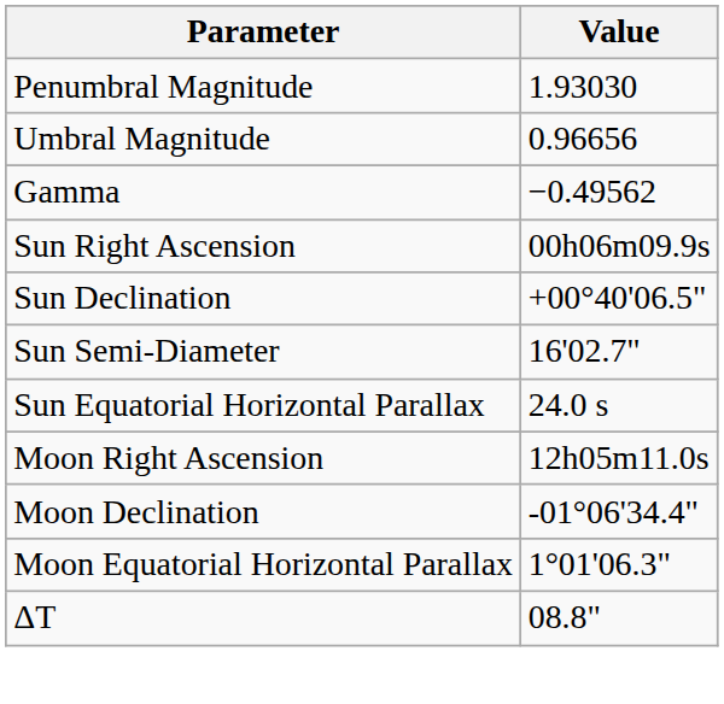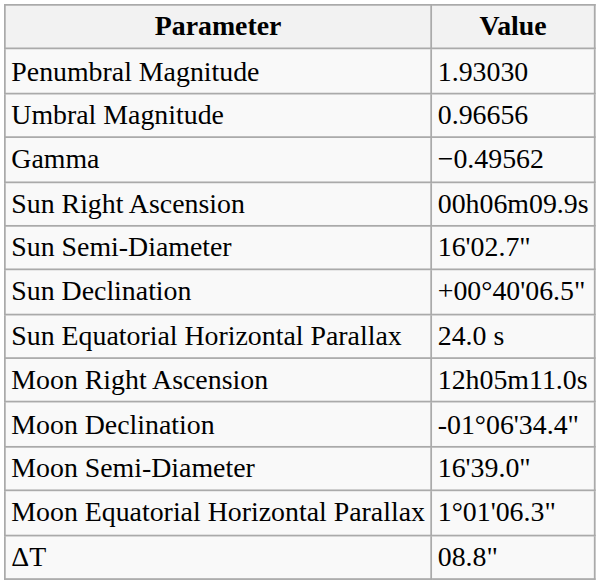rows swapped: Sun Declination <-> Sun Semi-Diameter
+ row: Moon Semi-Diameter | 16'39.0"
